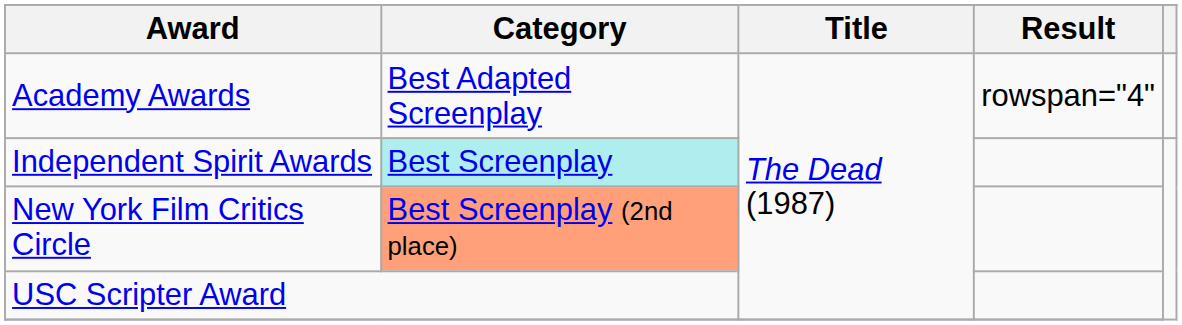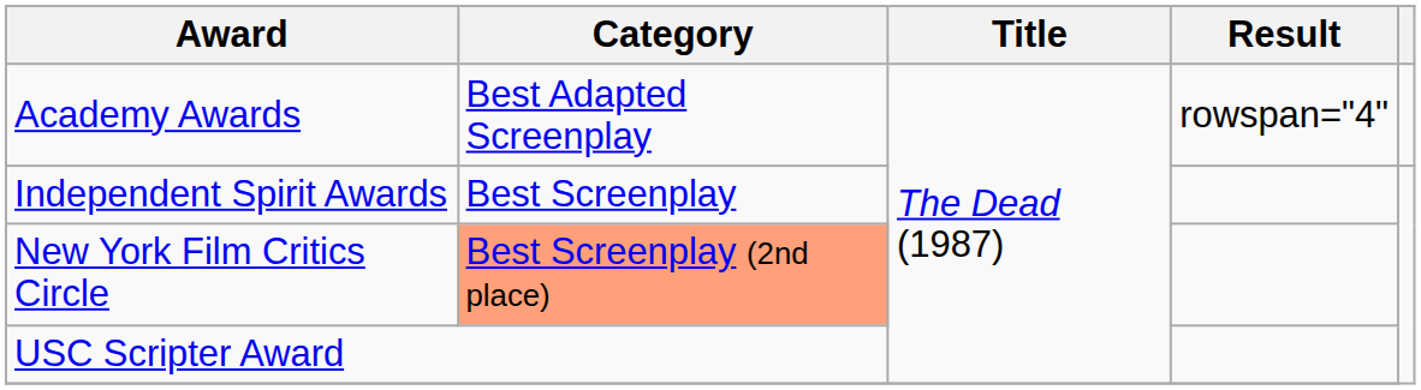Independent Spirit Awards | Category: paleturquoise background -> no background
